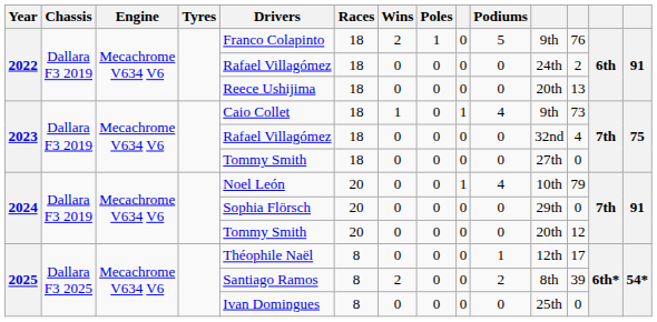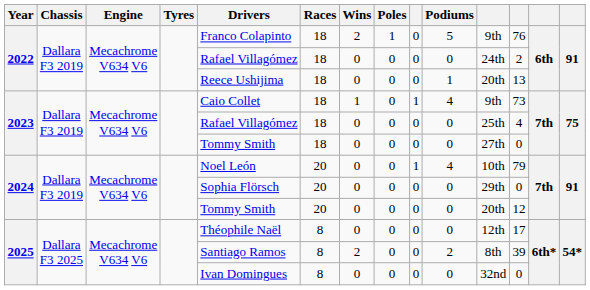row 4 | Podiums: 0 -> 1
row 6 | column 11: 32nd -> 25th
row 11 | Podiums: 1 -> 0
row 13 | column 11: 25th -> 32nd
